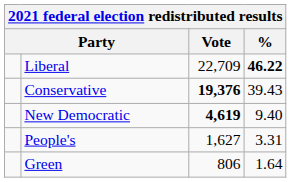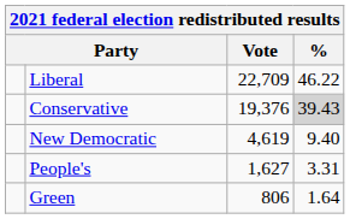Liberal | %: bold -> normal
Conservative | Vote: bold -> normal
Conservative | %: no background -> lightgrey background
New Democratic | Vote: bold -> normal
